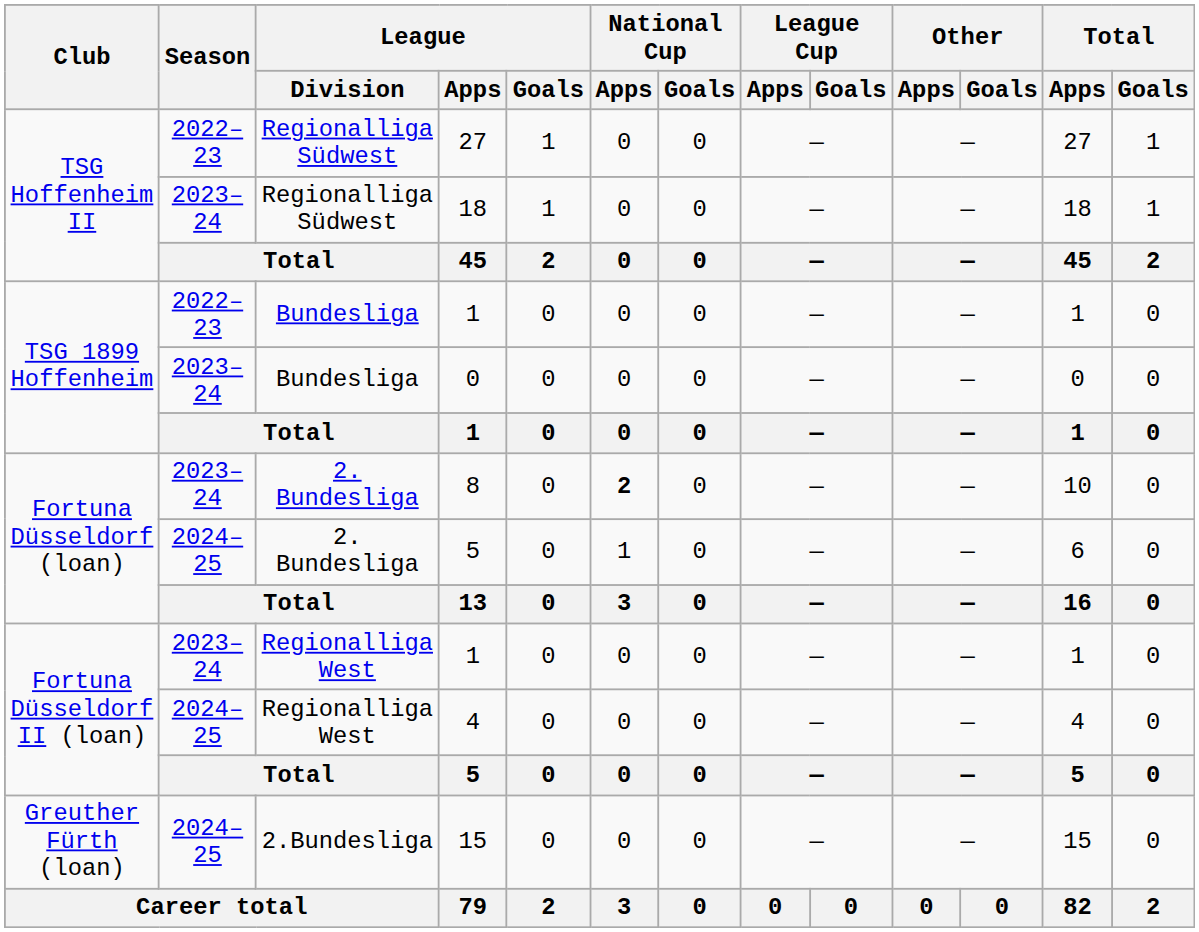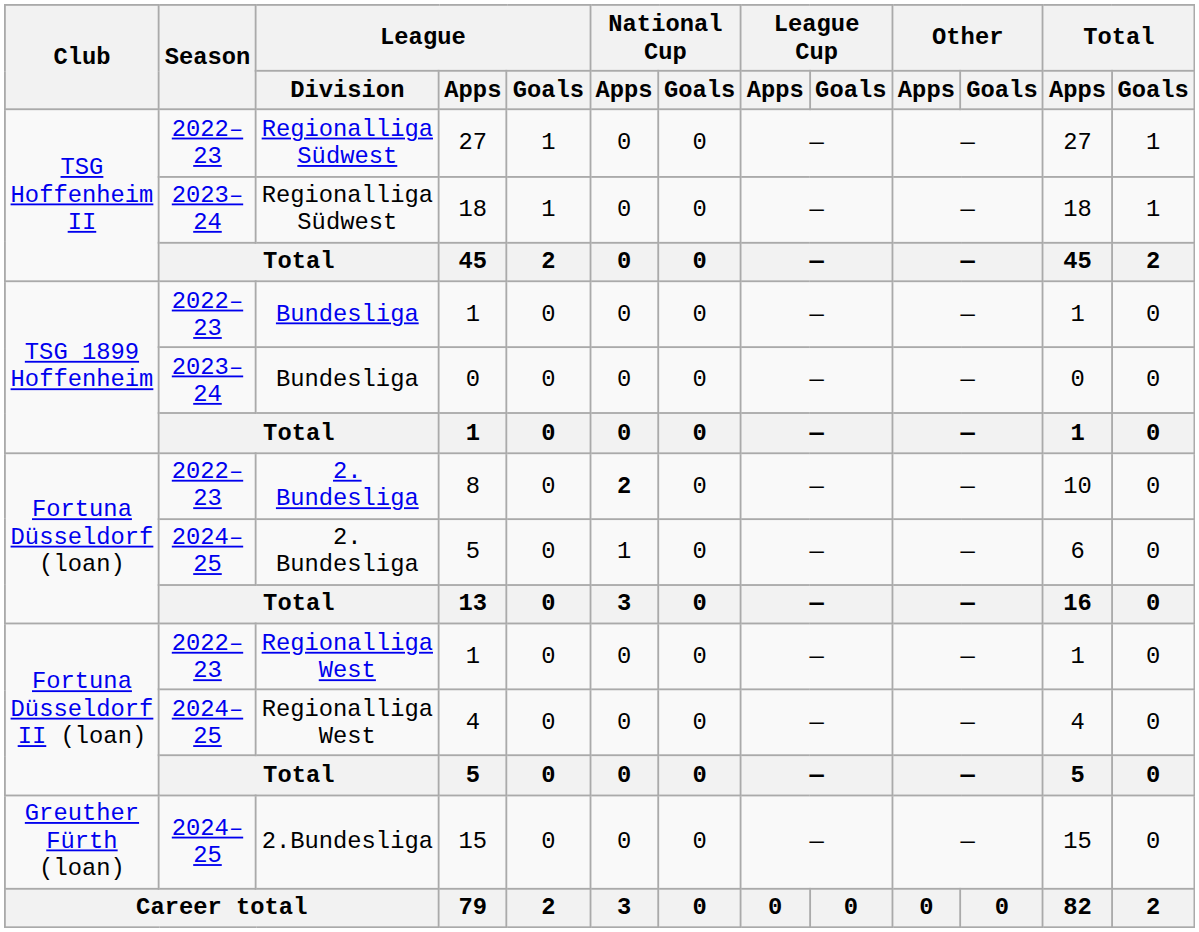8 | Season: 2023–24 -> 2022–23
Fortuna Düsseldorf II (loan) / 1 | Season: 2023–24 -> 2022–23
